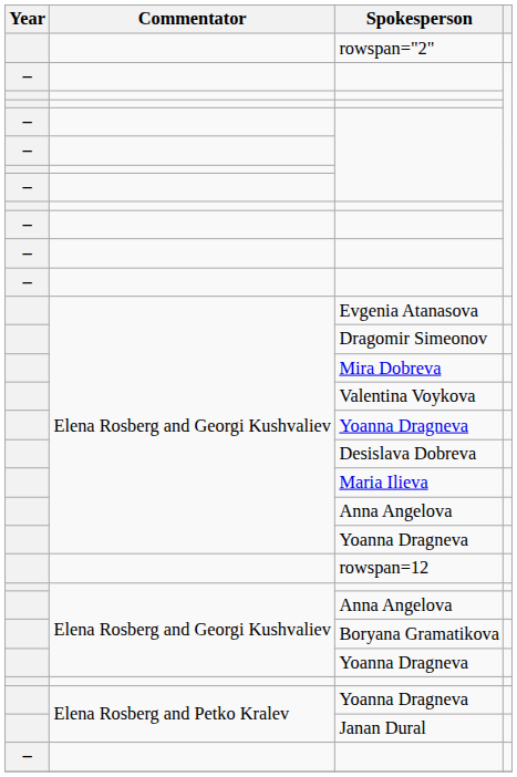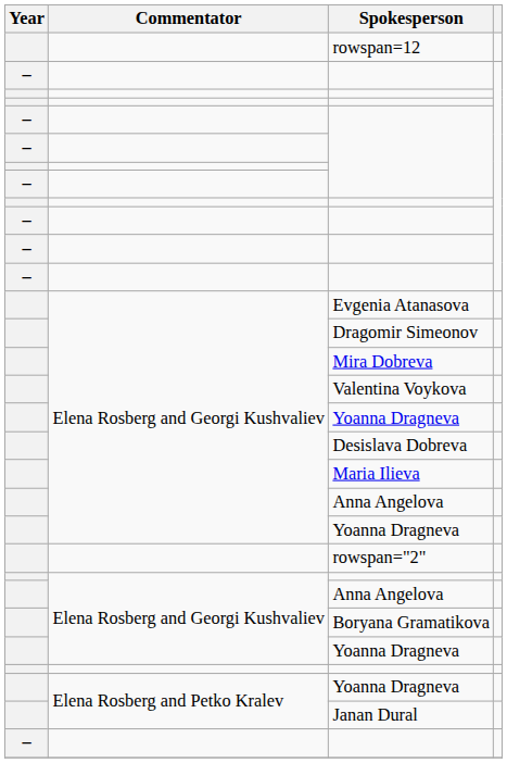rows swapped: rowspan=12 <-> rowspan="2"
